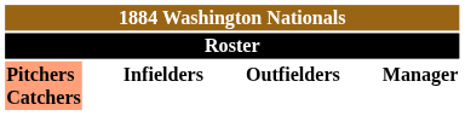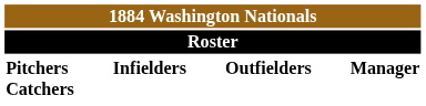Pitchers Catchers | column 1: lightsalmon background -> no background
